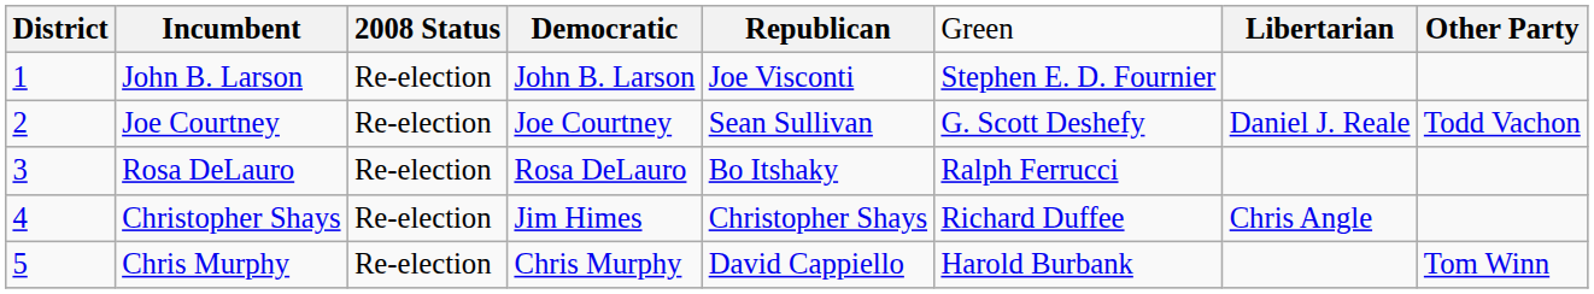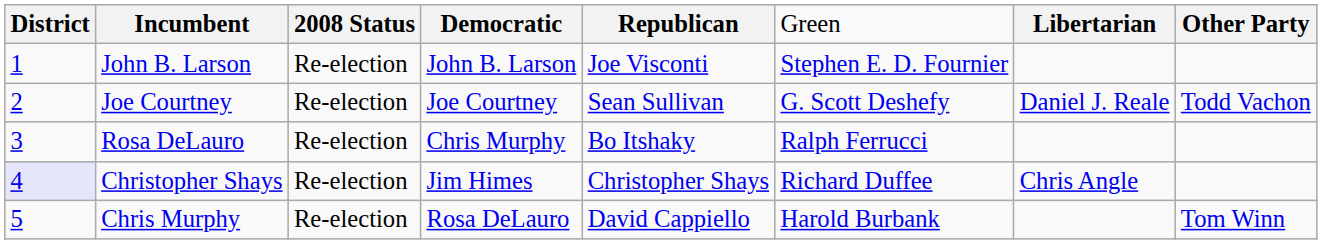row 4 | column 4: Rosa DeLauro -> Chris Murphy
row 5 | column 1: no background -> lavender background
row 6 | column 4: Chris Murphy -> Rosa DeLauro
